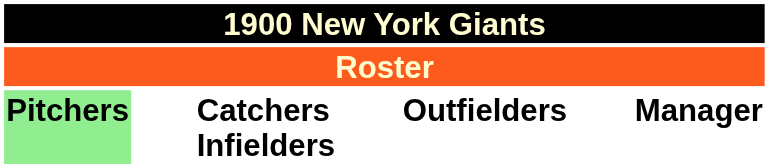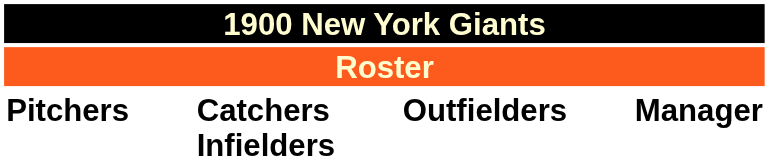Pitchers | column 1: lightgreen background -> no background
